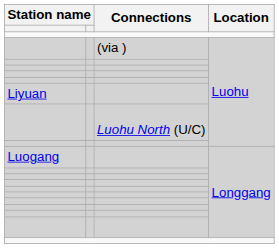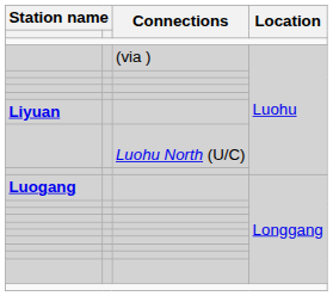Liyuan | column 1: normal -> bold
Luogang | column 1: normal -> bold
